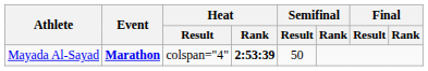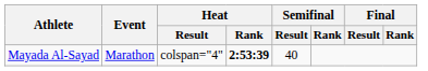Mayada Al-Sayad | Event: bold -> normal
Mayada Al-Sayad | Semifinal / Result: 50 -> 40
